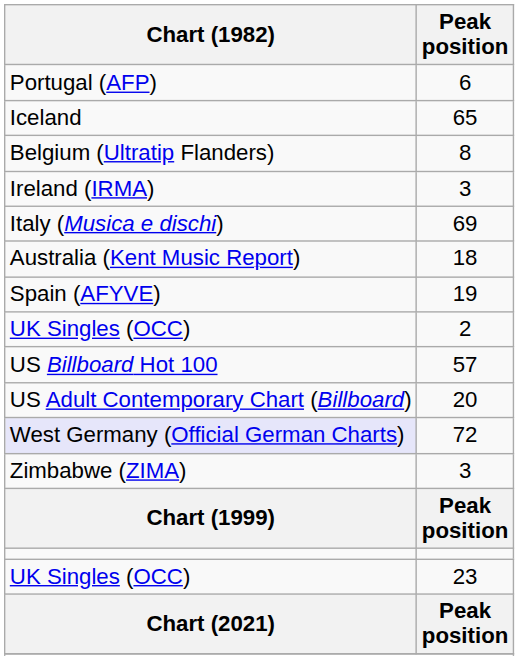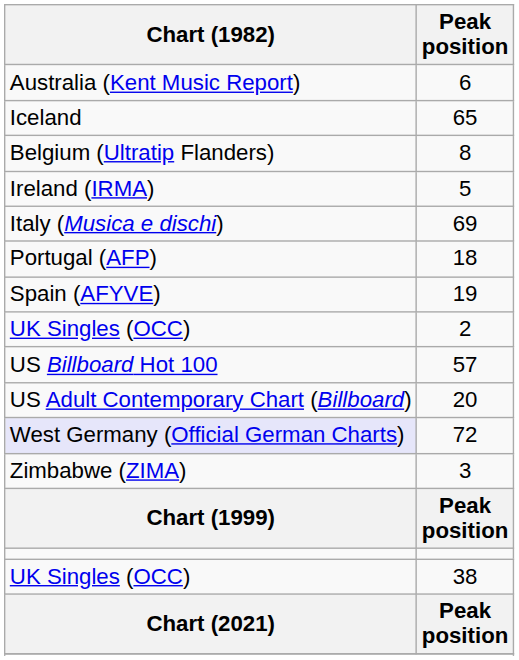row 2 | Chart (1982): Portugal (AFP) -> Australia (Kent Music Report)
row 5 | Peak position: 3 -> 5
row 7 | Chart (1982): Australia (Kent Music Report) -> Portugal (AFP)
row 16 | Peak position: 23 -> 38
